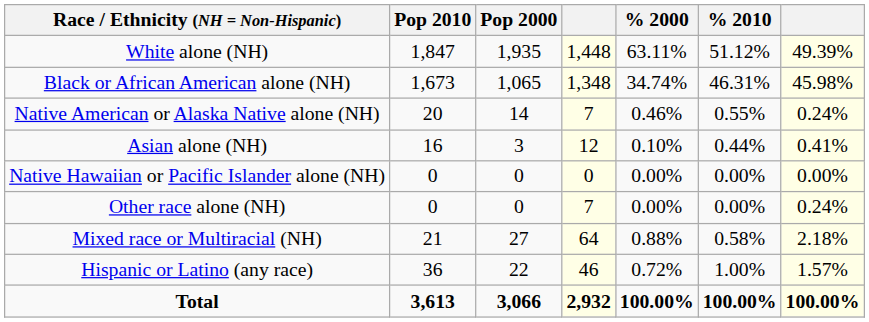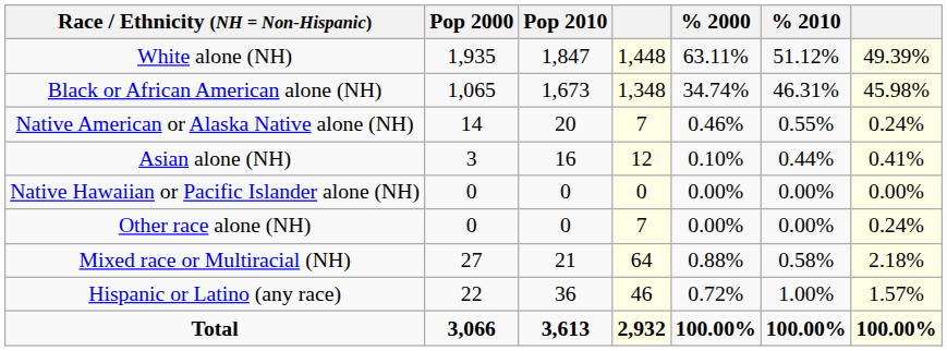columns swapped: Pop 2000 <-> Pop 2010
